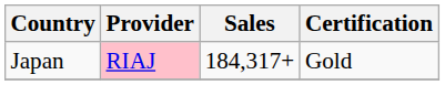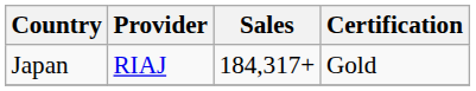Japan | Provider: pink background -> no background
